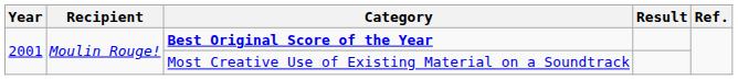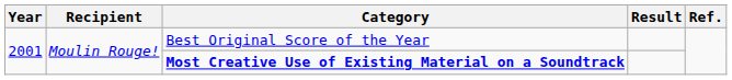Best Original Score of the Year | Category: bold -> normal
Most Creative Use of Existing Material on a Soundtrack | Category: normal -> bold
